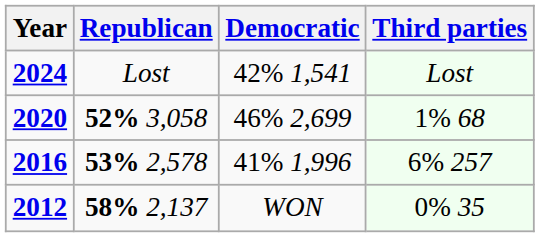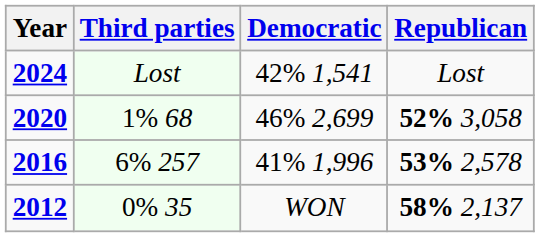columns swapped: Republican <-> Third parties
